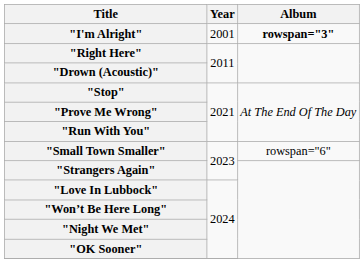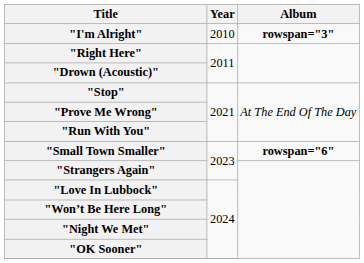"I'm Alright" | Year: 2001 -> 2010
"Small Town Smaller" | Album: normal -> bold
